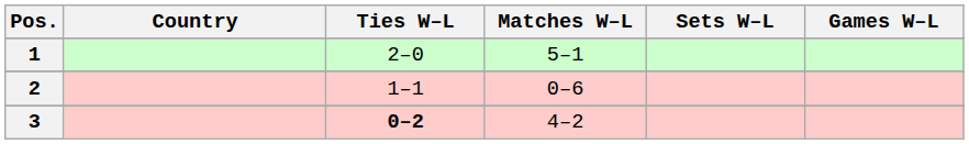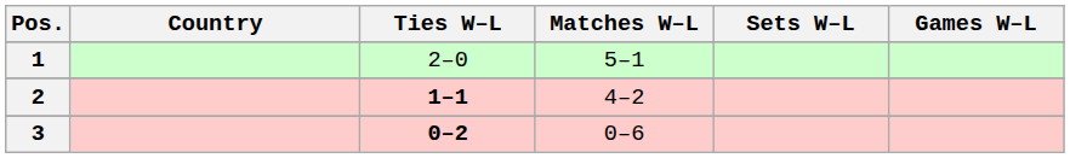2 | Ties W–L: normal -> bold
2 | Matches W–L: 0–6 -> 4–2
3 | Matches W–L: 4–2 -> 0–6
